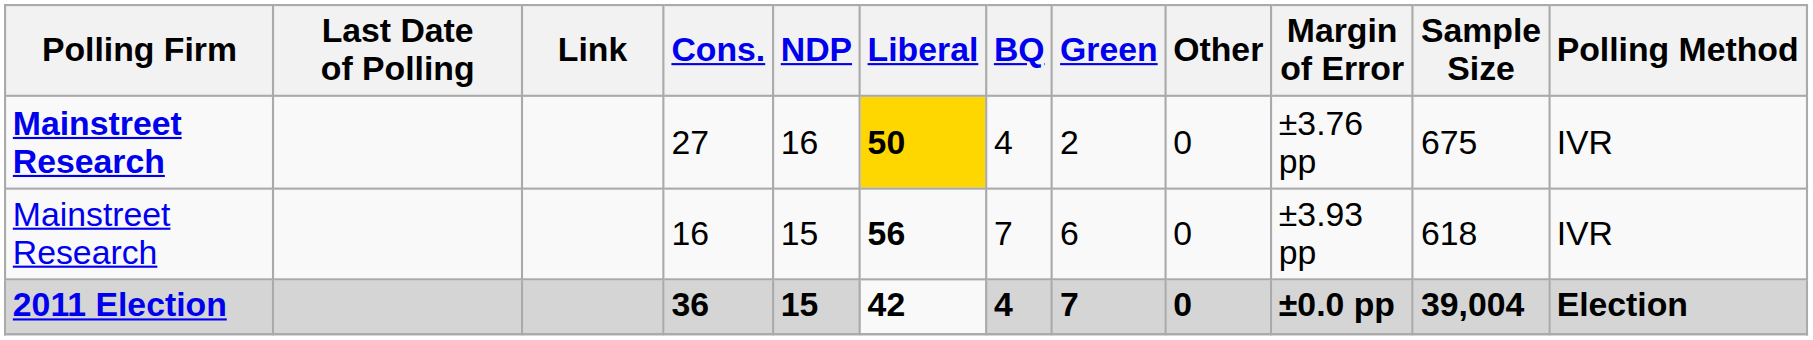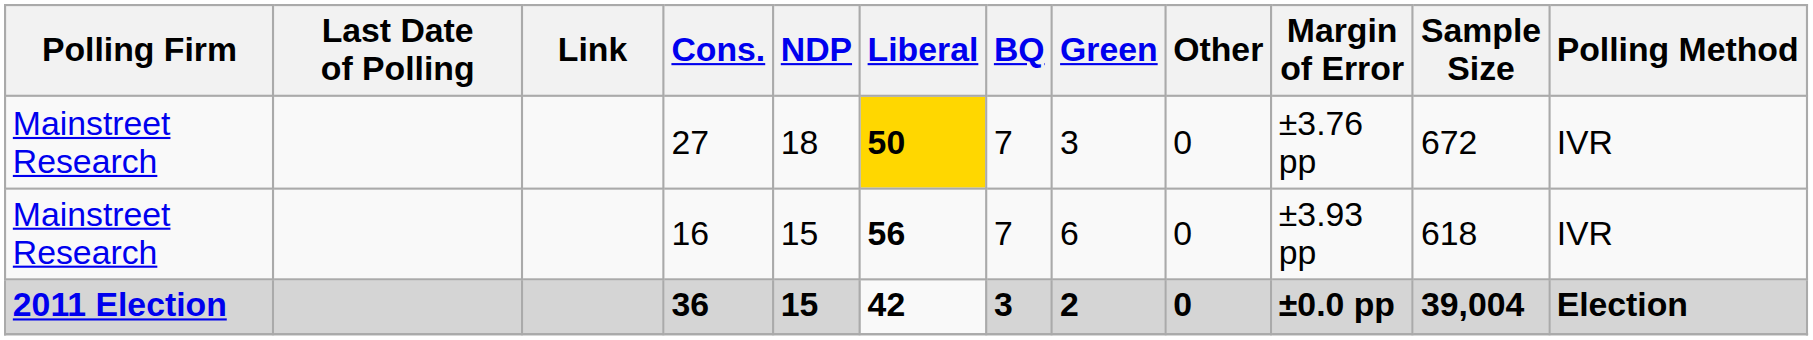27 | Polling Firm: bold -> normal
27 | NDP: 16 -> 18
27 | BQ: 4 -> 7
27 | Green: 2 -> 3
27 | Sample Size: 675 -> 672
36 | BQ: 4 -> 3
36 | Green: 7 -> 2
